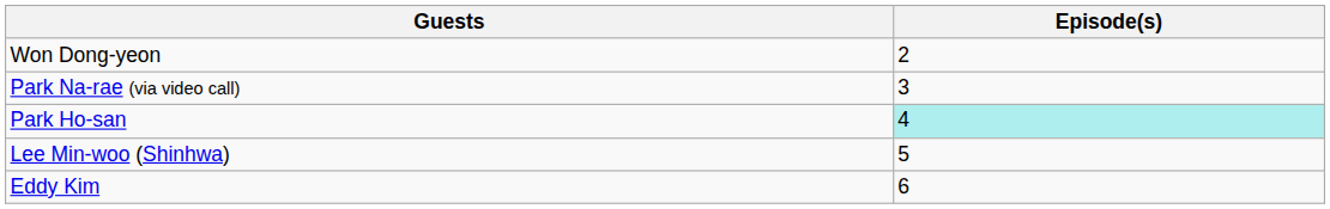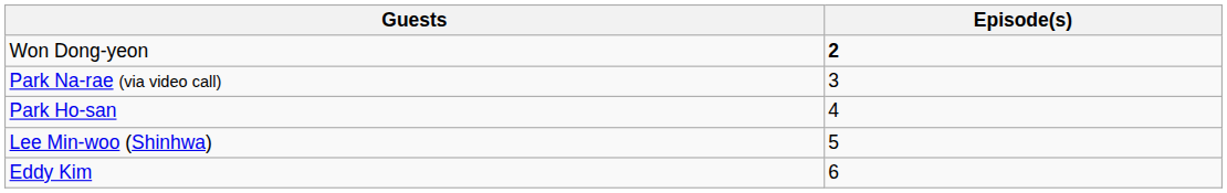Won Dong-yeon | Episode(s): normal -> bold
Park Ho-san | Episode(s): paleturquoise background -> no background
